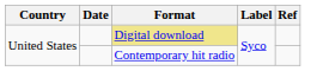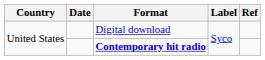Digital download | Format: khaki background -> no background
Contemporary hit radio | Format: normal -> bold
